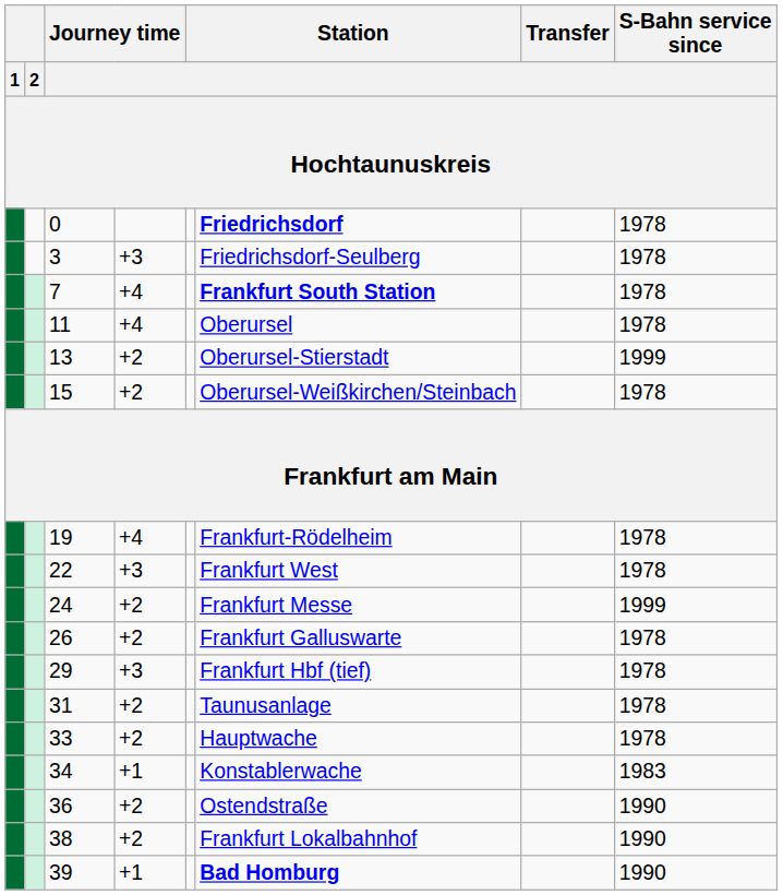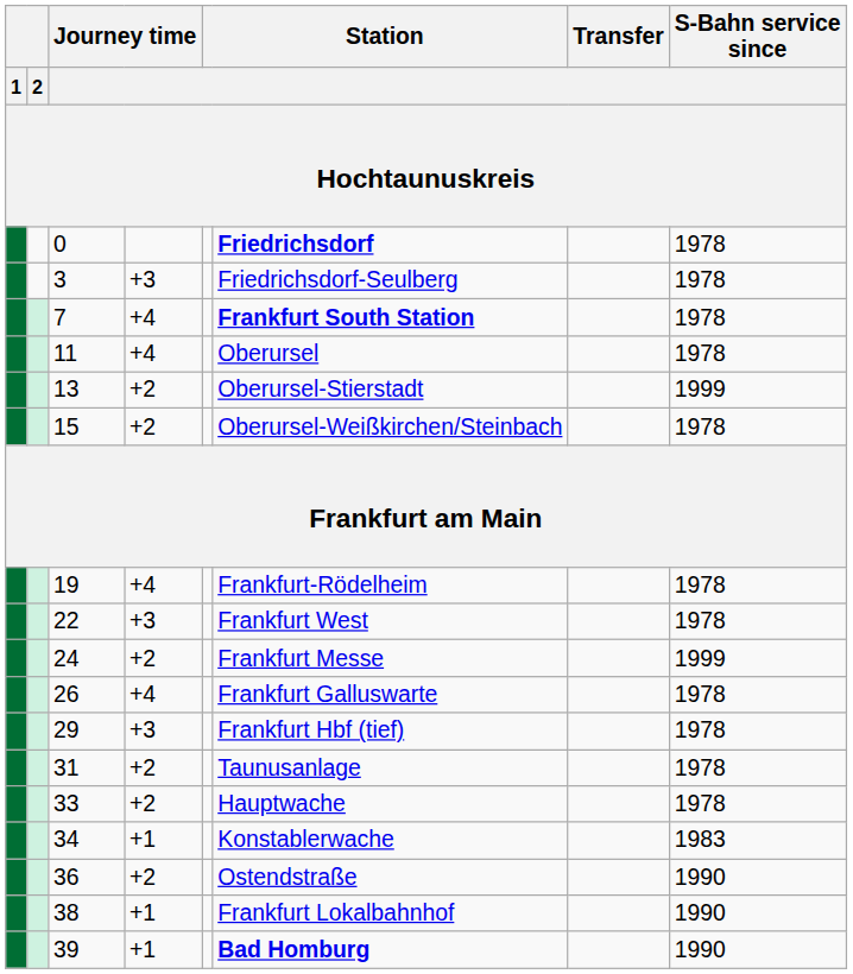26 | column 4: +2 -> +4
38 | column 4: +2 -> +1
